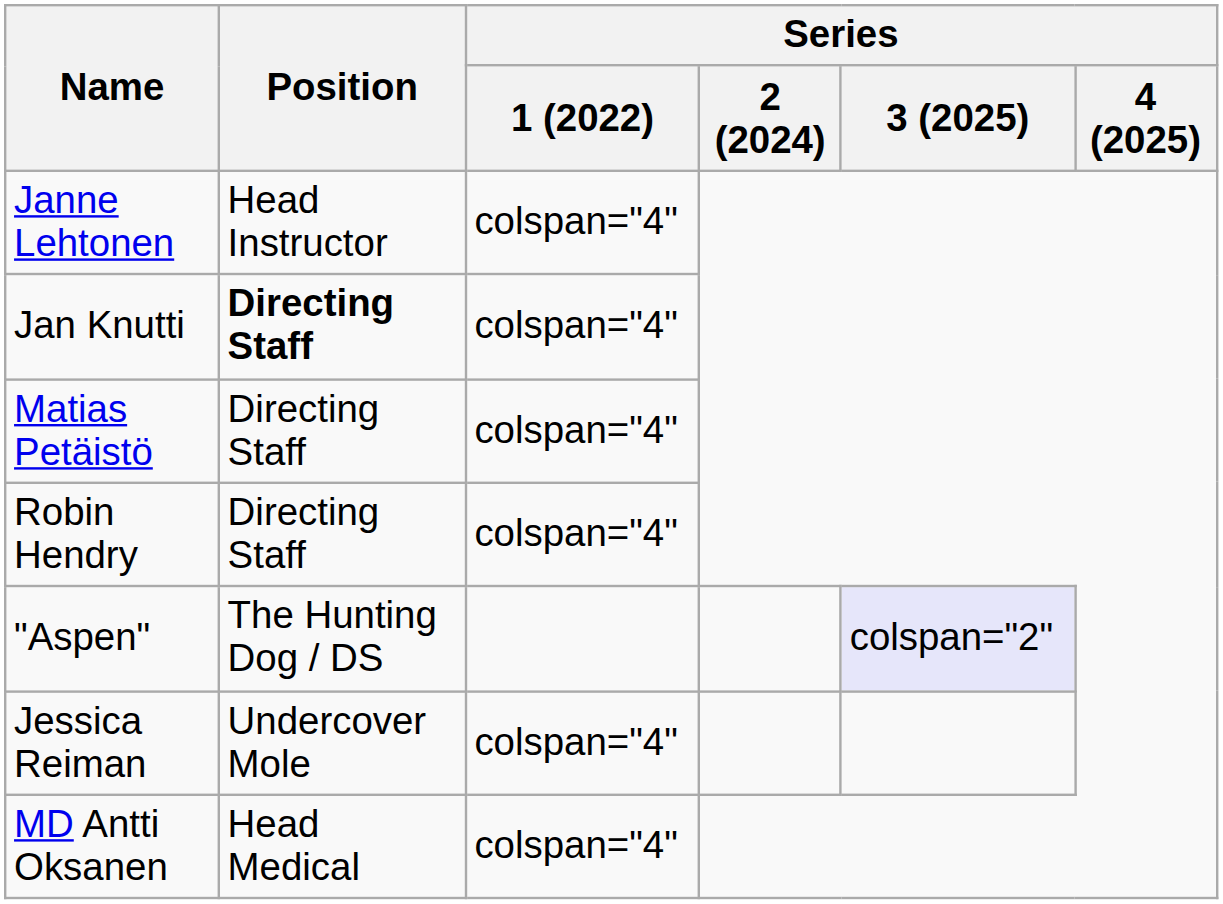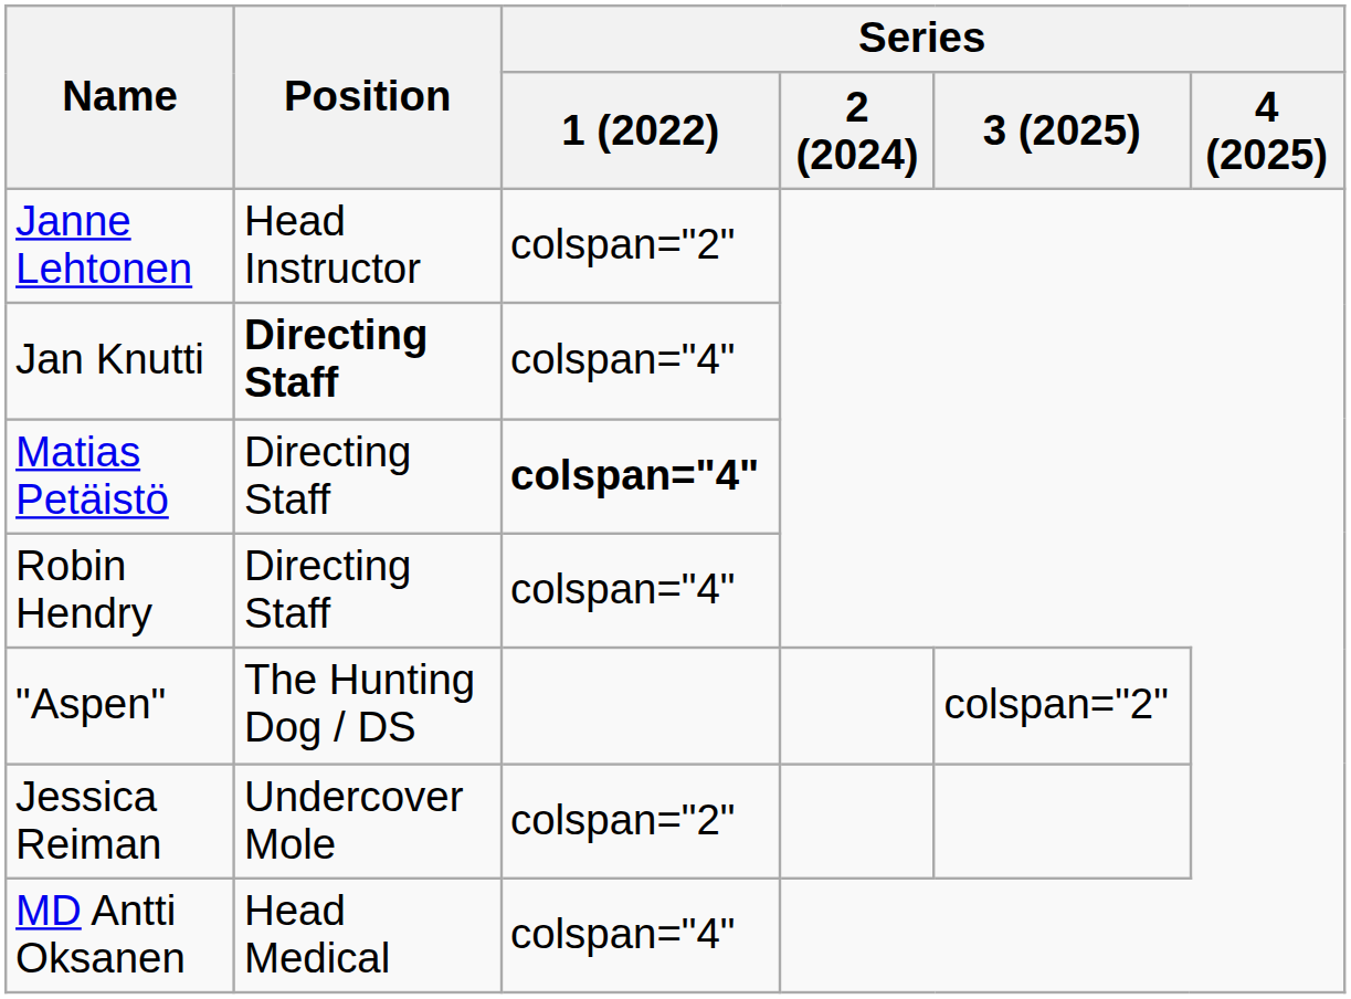Janne Lehtonen | Series / 1 (2022): colspan="4" -> colspan="2"
Matias Petäistö | Series / 1 (2022): normal -> bold
"Aspen" | Series / 3 (2025): lavender background -> no background
Jessica Reiman | Series / 1 (2022): colspan="4" -> colspan="2"
